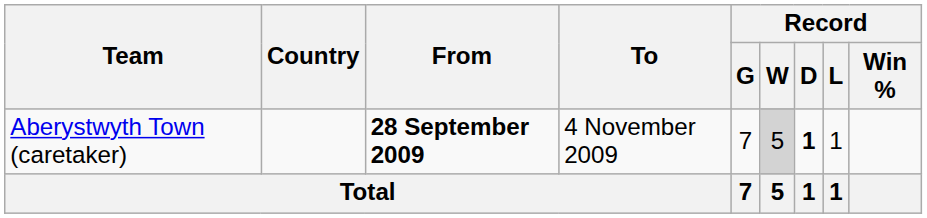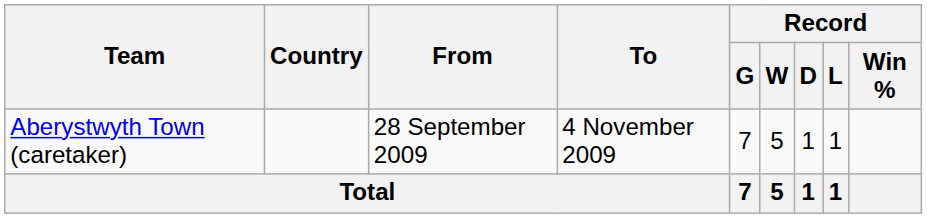Aberystwyth Town (caretaker) | From: bold -> normal
Aberystwyth Town (caretaker) | Record / W: lightgrey background -> no background
Aberystwyth Town (caretaker) | Record / D: bold -> normal
